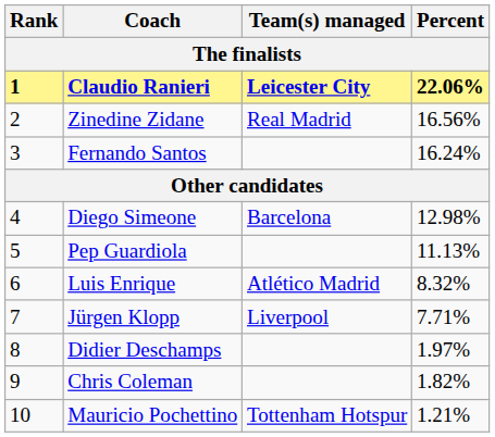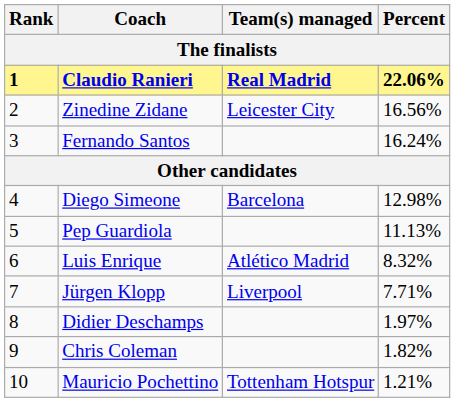Claudio Ranieri | Team(s) managed: Leicester City -> Real Madrid
Zinedine Zidane | Team(s) managed: Real Madrid -> Leicester City
